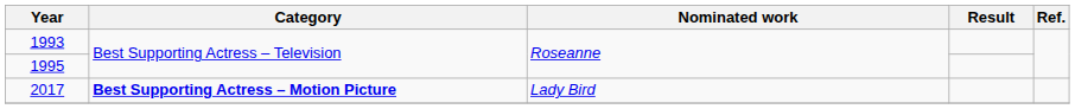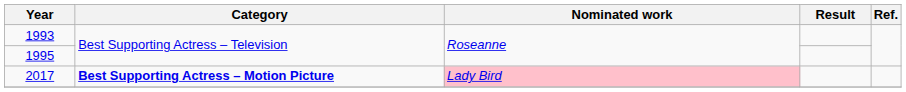2017 | Nominated work: no background -> pink background
